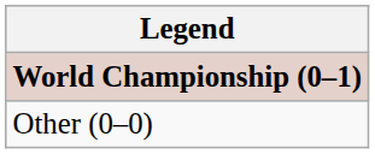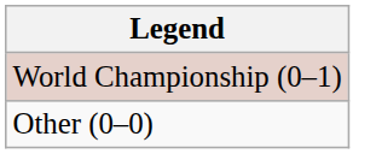row 2 | column 1: bold -> normal
